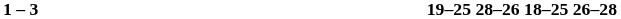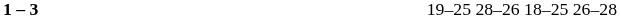row 1 | column 2: bold -> normal
